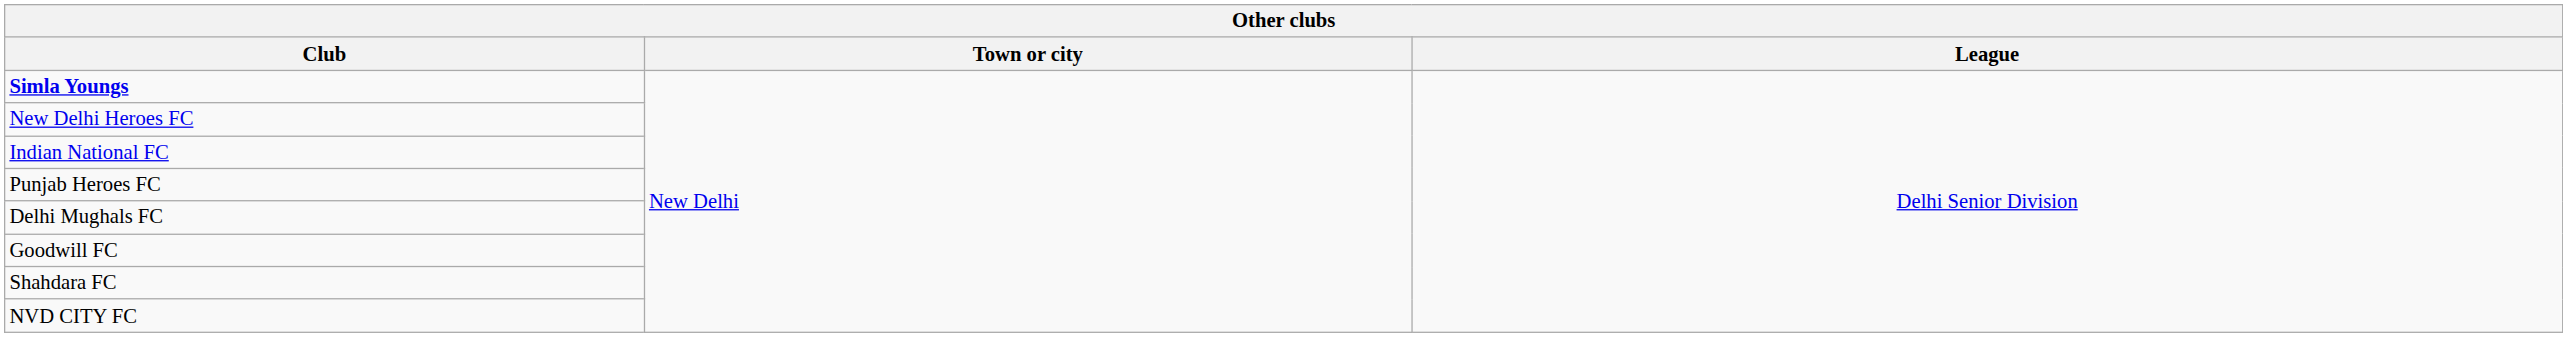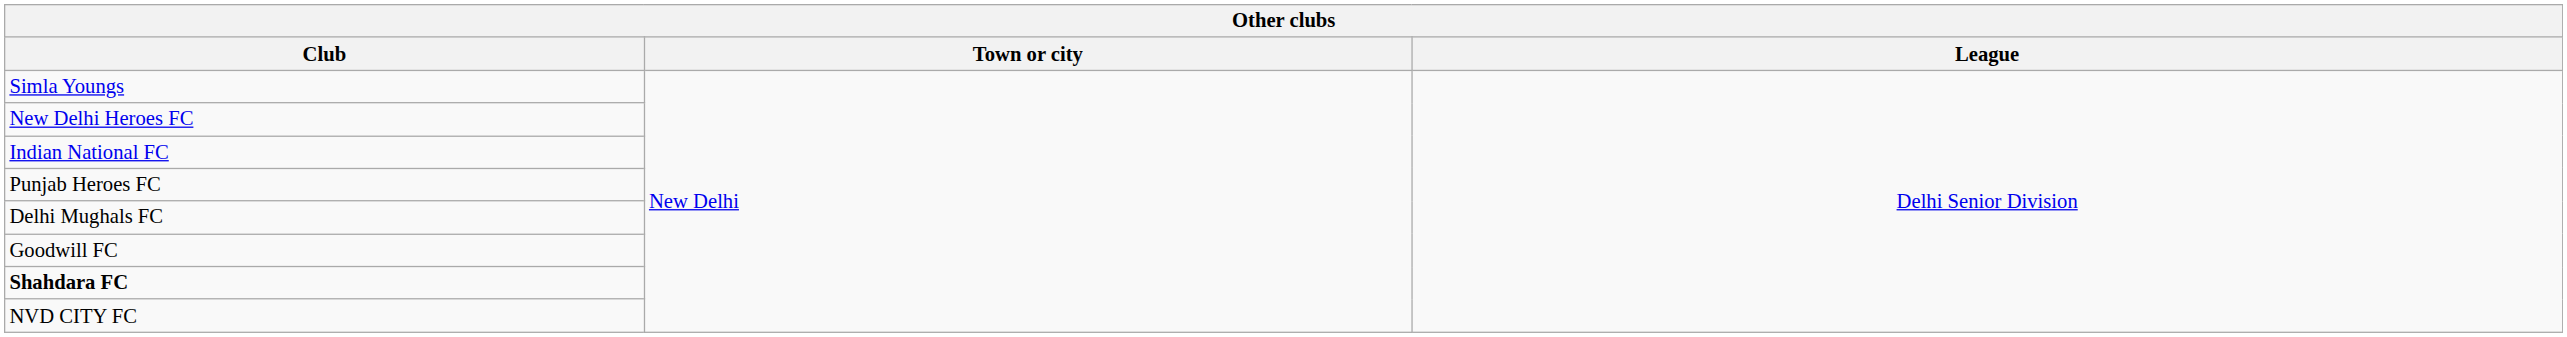Simla Youngs | Club: bold -> normal
Shahdara FC | Club: normal -> bold
